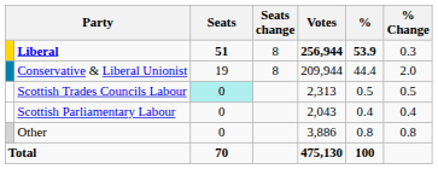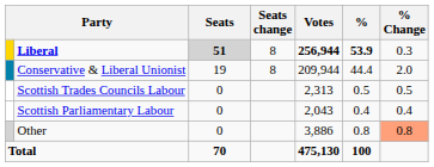Liberal | Seats: no background -> lightgrey background
Scottish Trades Councils Labour | Seats: paleturquoise background -> no background
Other | % Change: no background -> lightsalmon background
